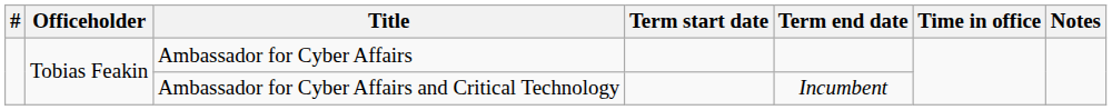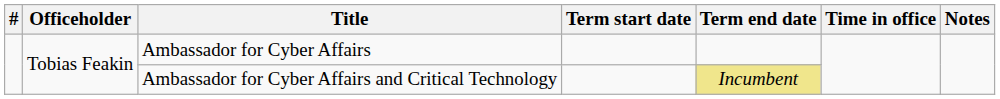Ambassador for Cyber Affairs and Critical Technology | Term end date: no background -> khaki background
